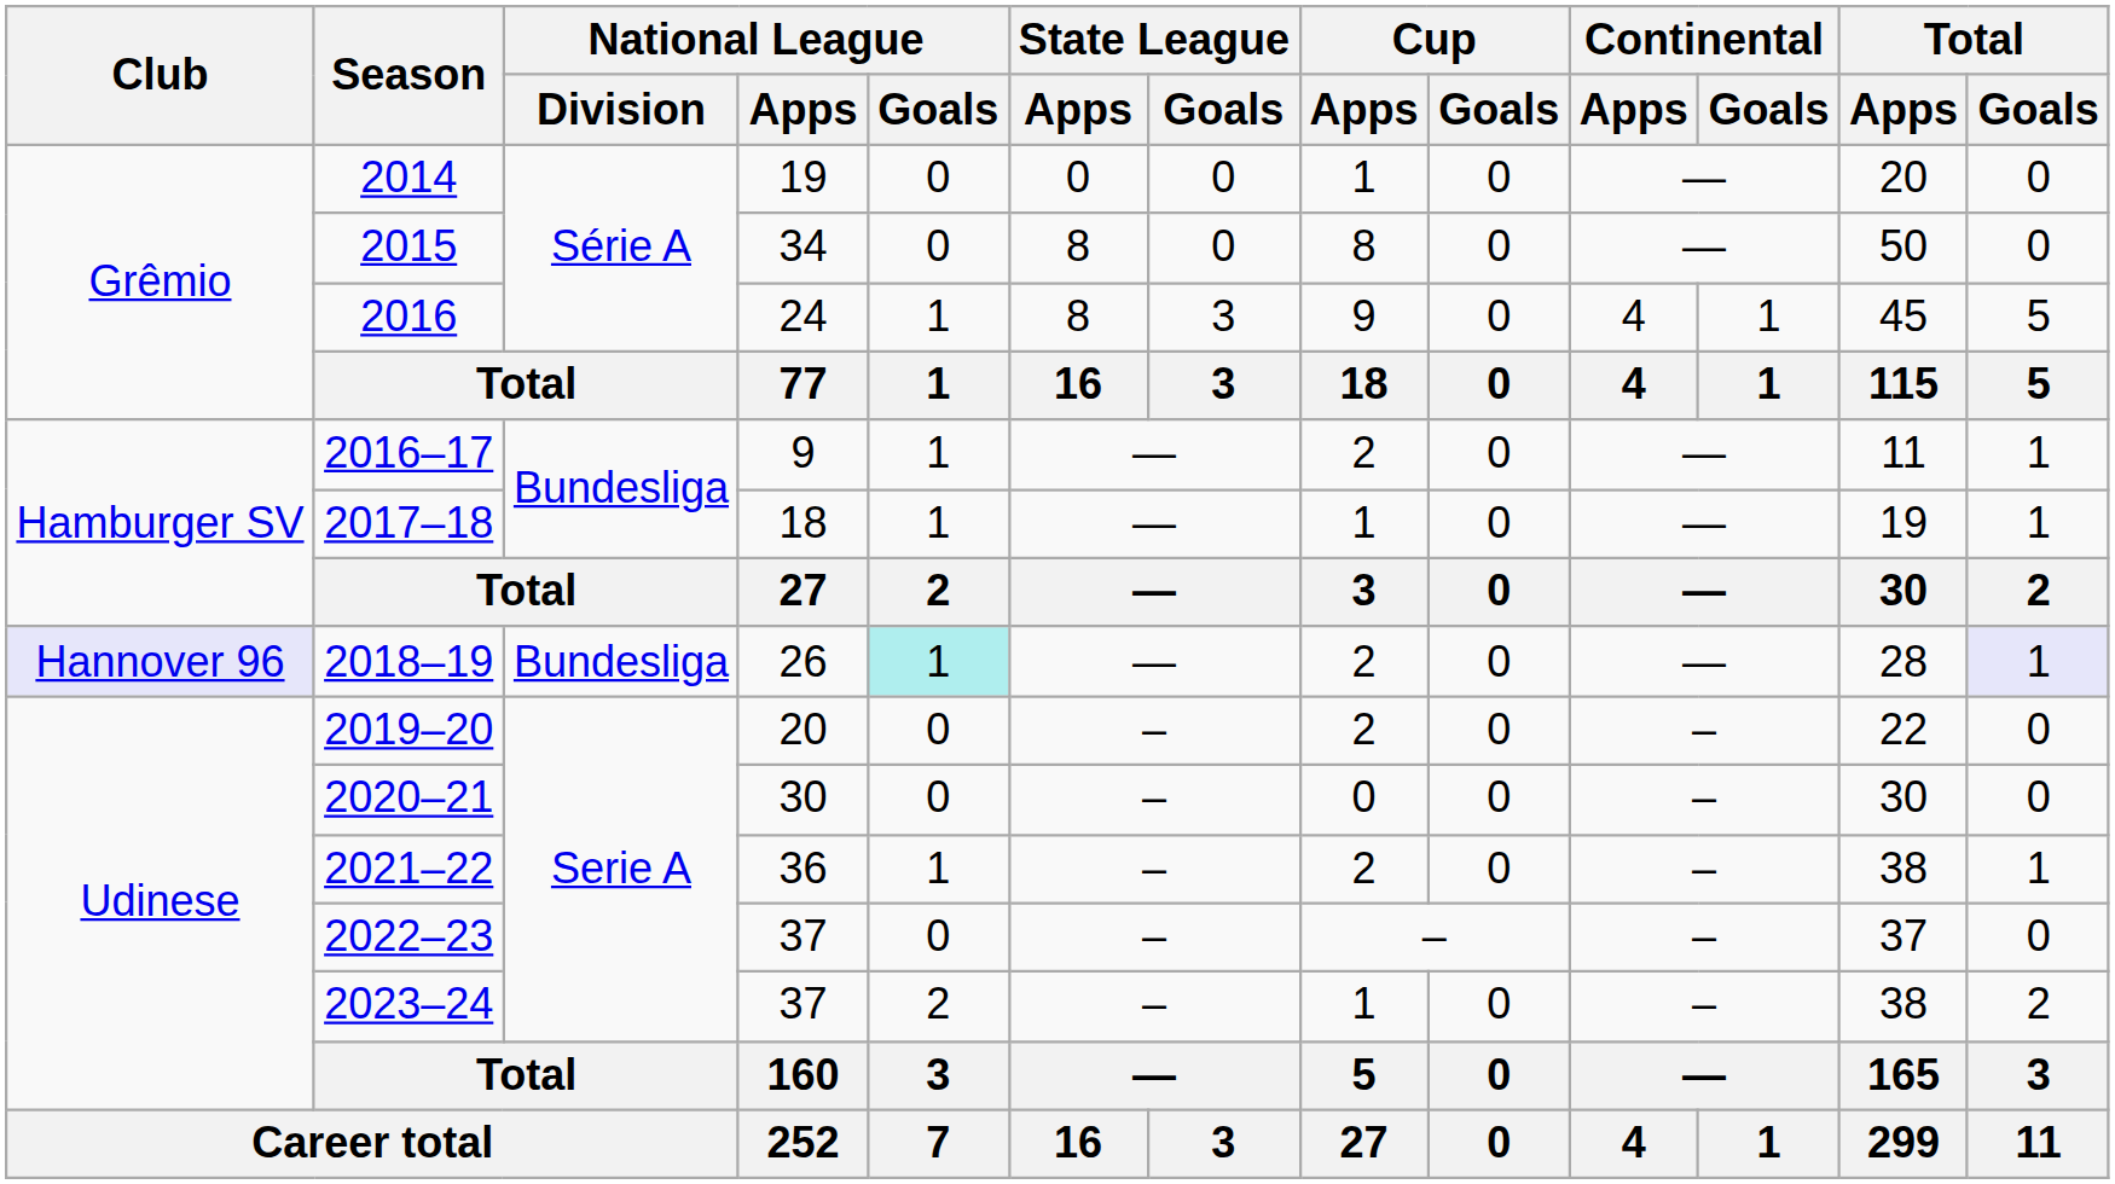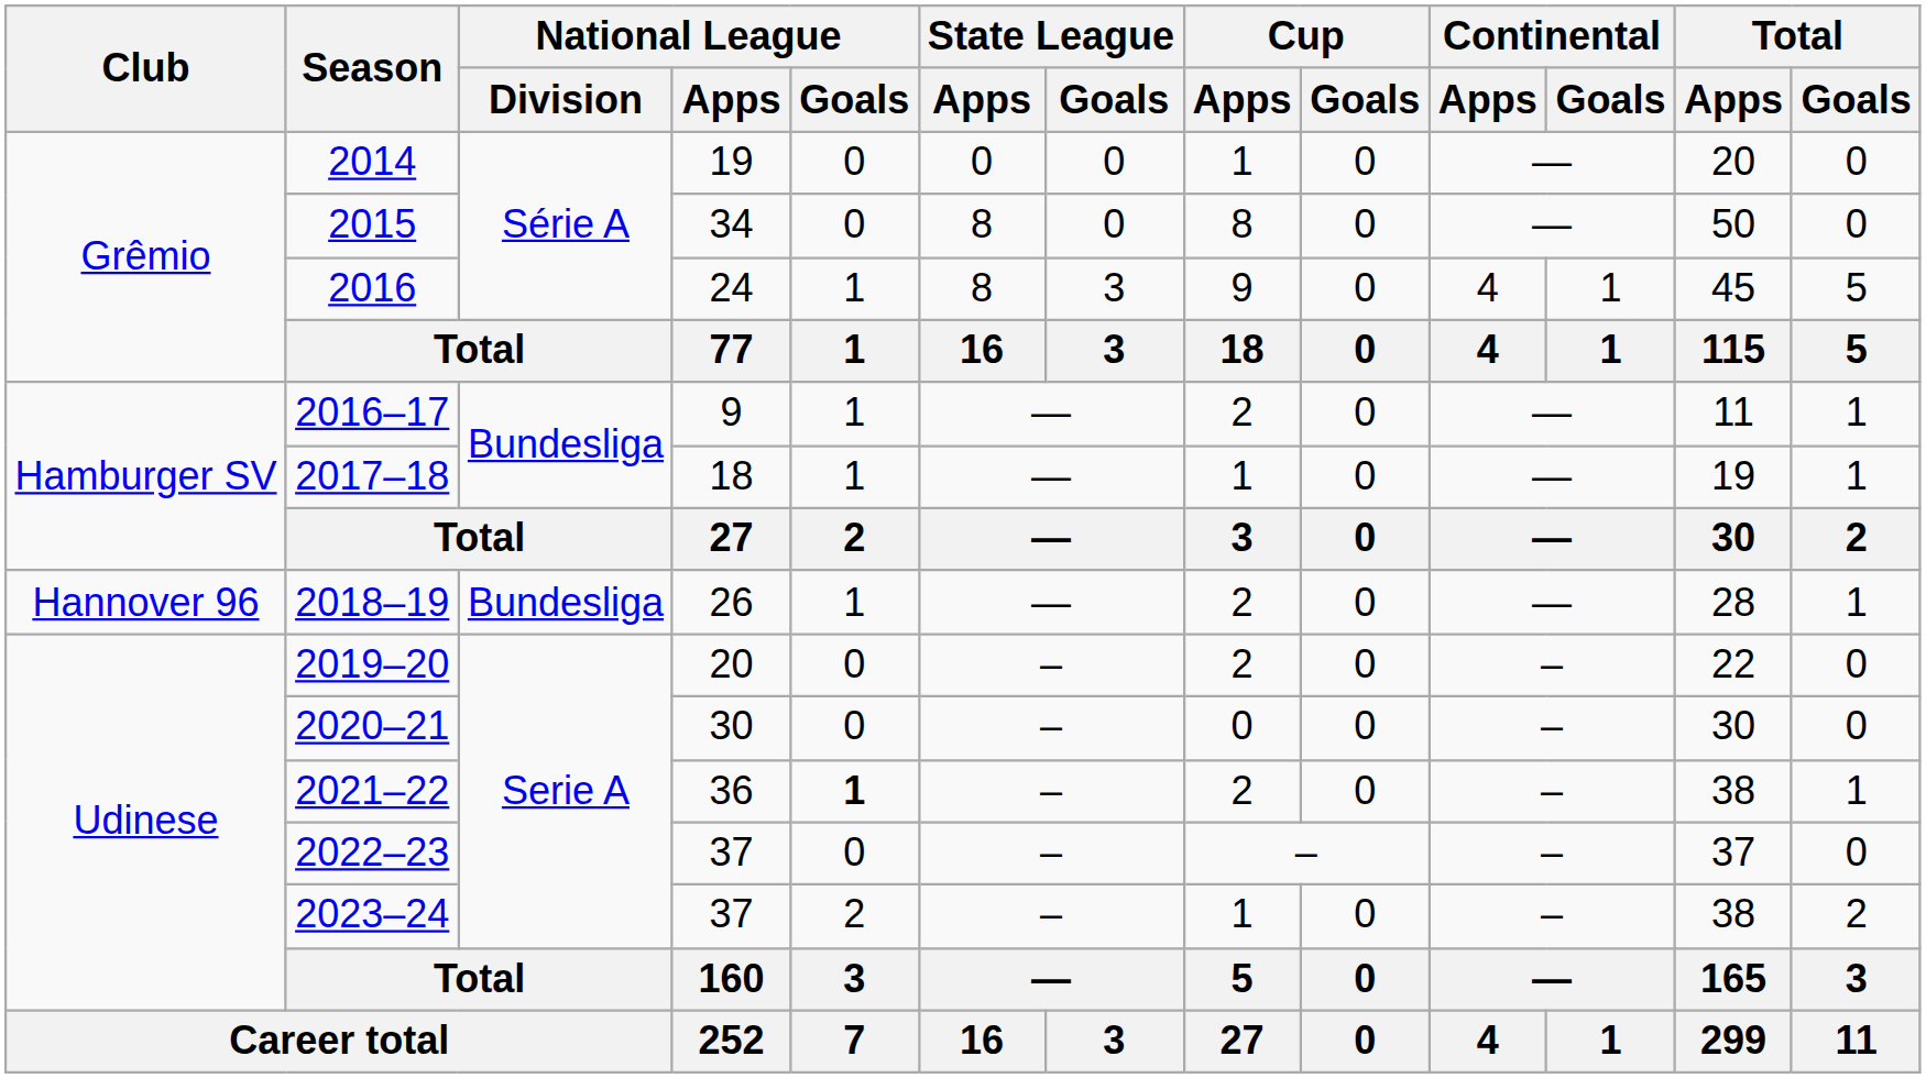2018–19 | Club: lavender background -> no background
2018–19 | National League / Goals: paleturquoise background -> no background
2018–19 | Total / Goals: lavender background -> no background
2021–22 | National League / Goals: normal -> bold
